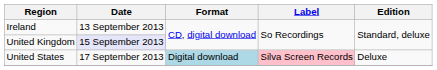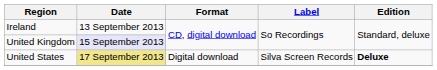United States | Date: no background -> khaki background
United States | Format: lightblue background -> no background
United States | Label: pink background -> no background
United States | Edition: normal -> bold
